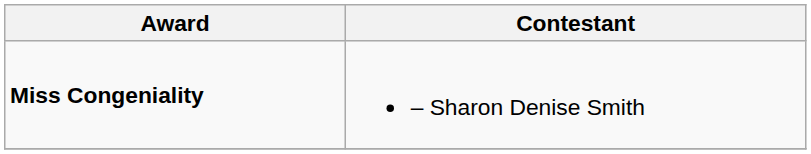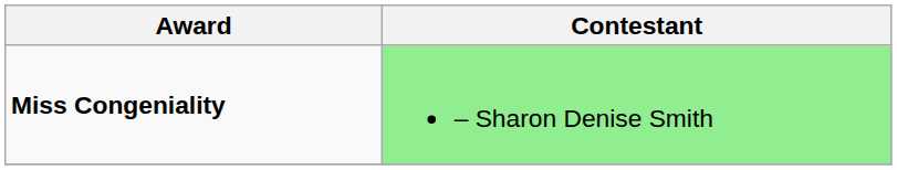Miss Congeniality | Contestant: no background -> lightgreen background
